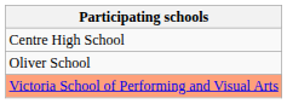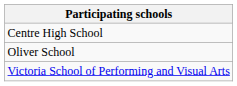row 4 | column 1: lightsalmon background -> no background
